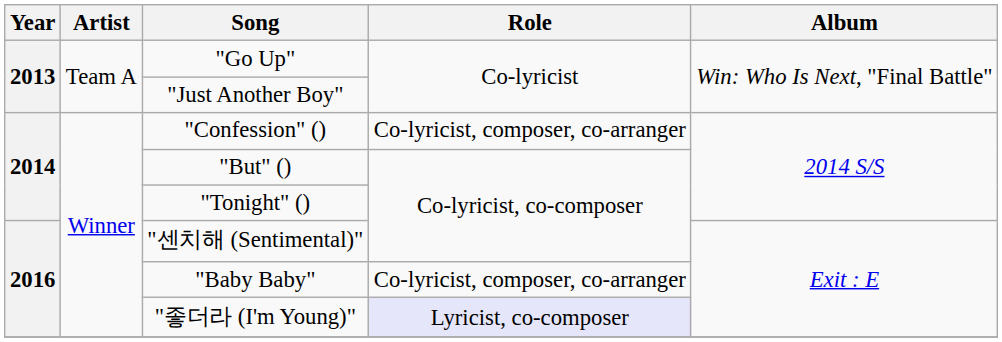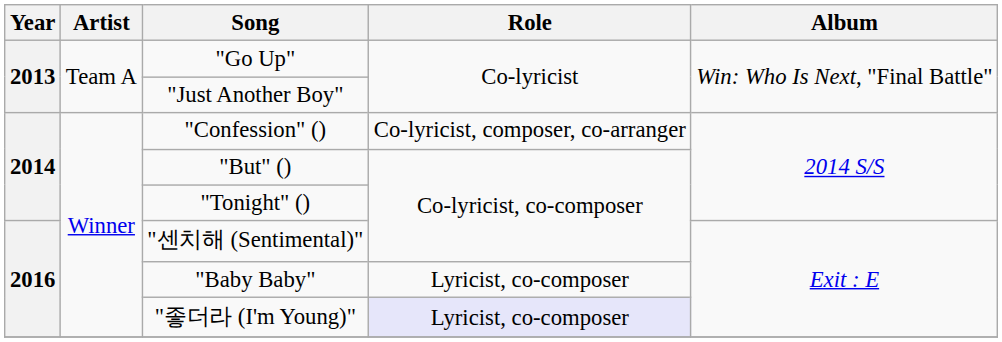"Baby Baby" | Role: Co-lyricist, composer, co-arranger -> Lyricist, co-composer
